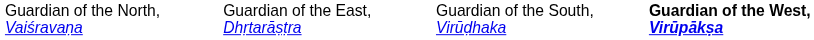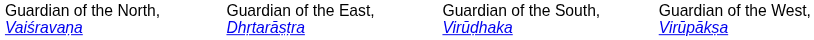Guardian of the North, Vaiśravaṇa | column 4: bold -> normal
